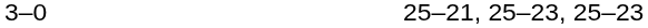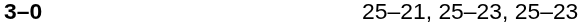row 1 | column 1: normal -> bold
